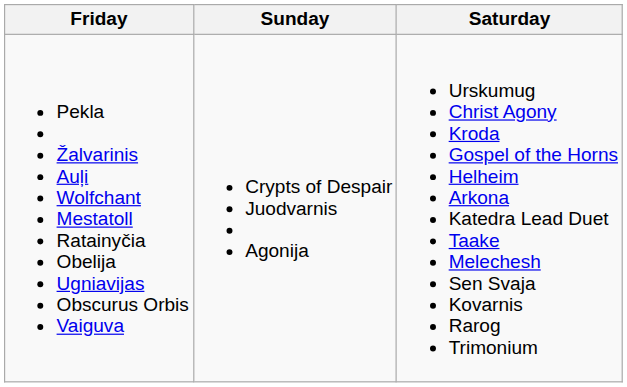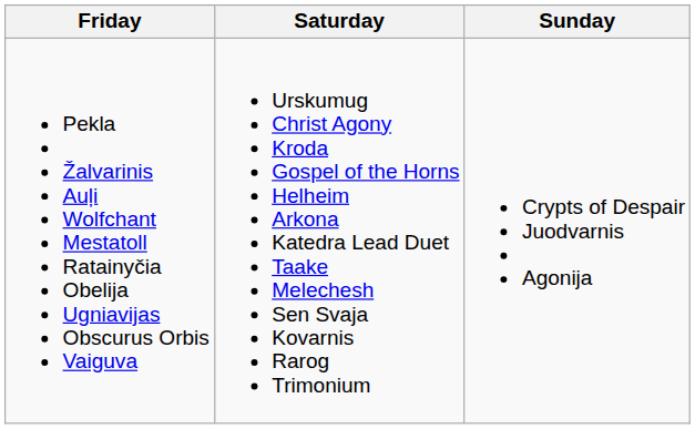columns swapped: Saturday <-> Sunday
